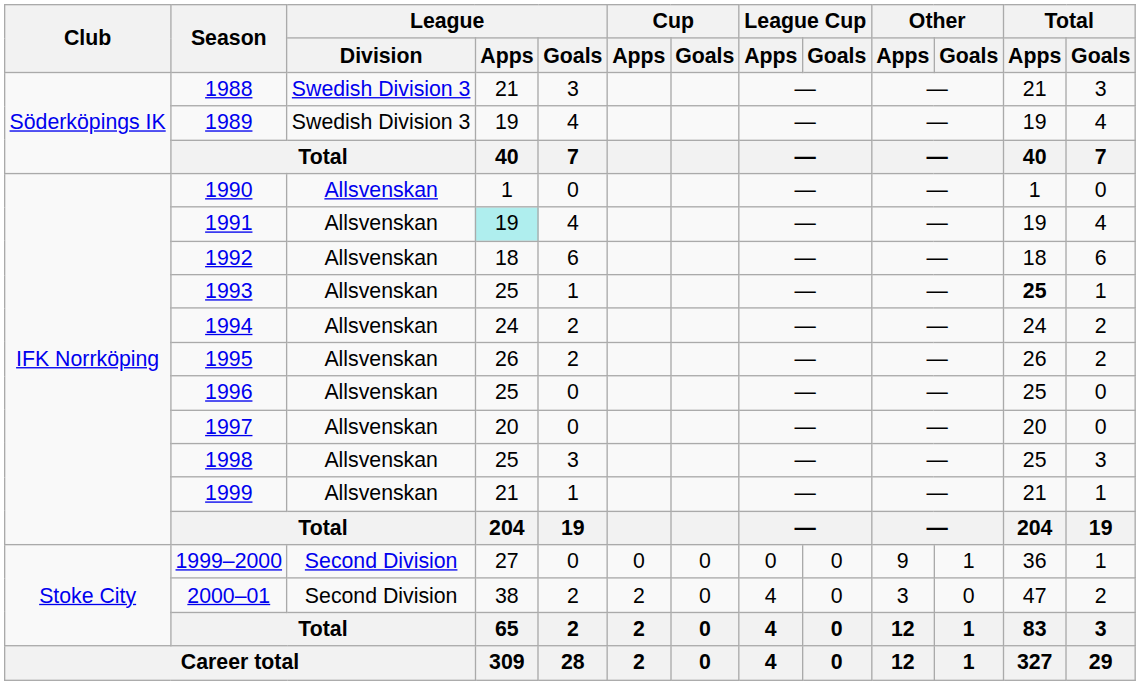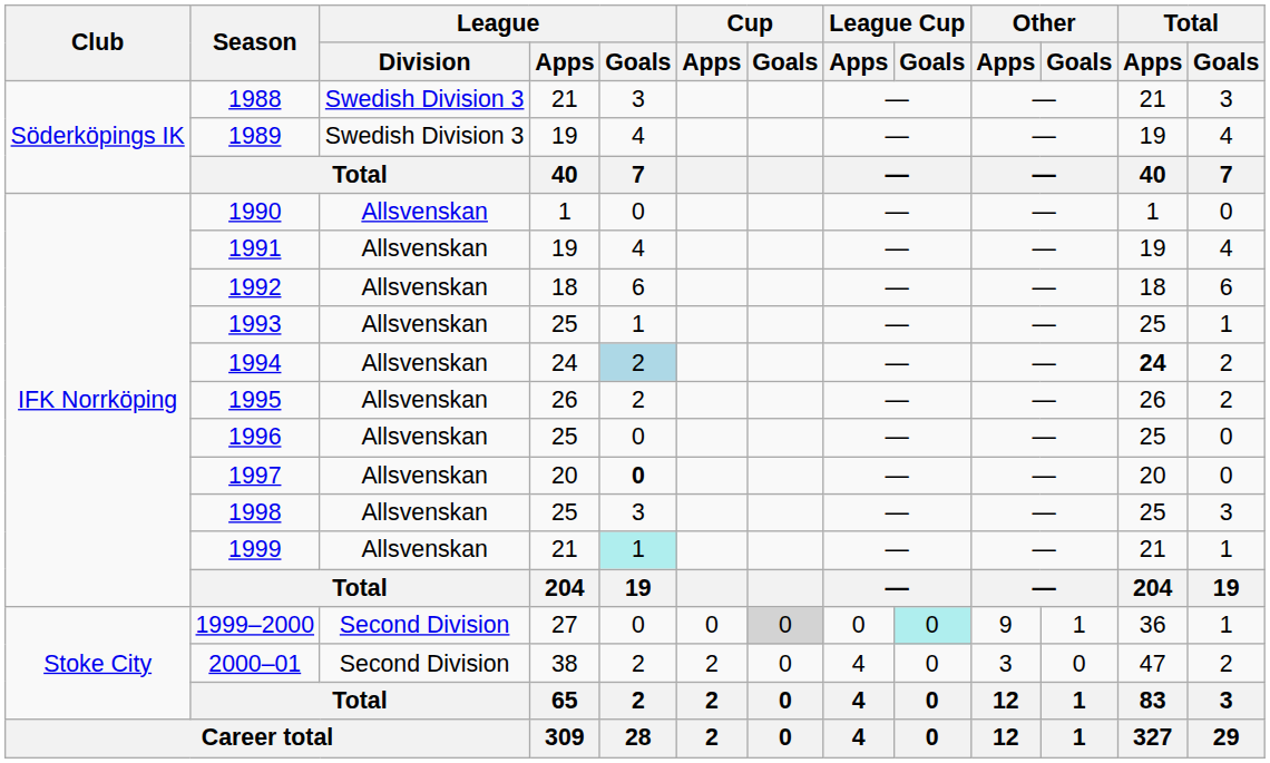1991 | League / Apps: paleturquoise background -> no background
1993 | Total / Apps: bold -> normal
1994 | League / Goals: no background -> lightblue background
1994 | Total / Apps: normal -> bold
1997 | League / Goals: normal -> bold
1999 | League / Goals: no background -> paleturquoise background
1999–2000 | Cup / Goals: no background -> lightgrey background
1999–2000 | League Cup / Goals: no background -> paleturquoise background
